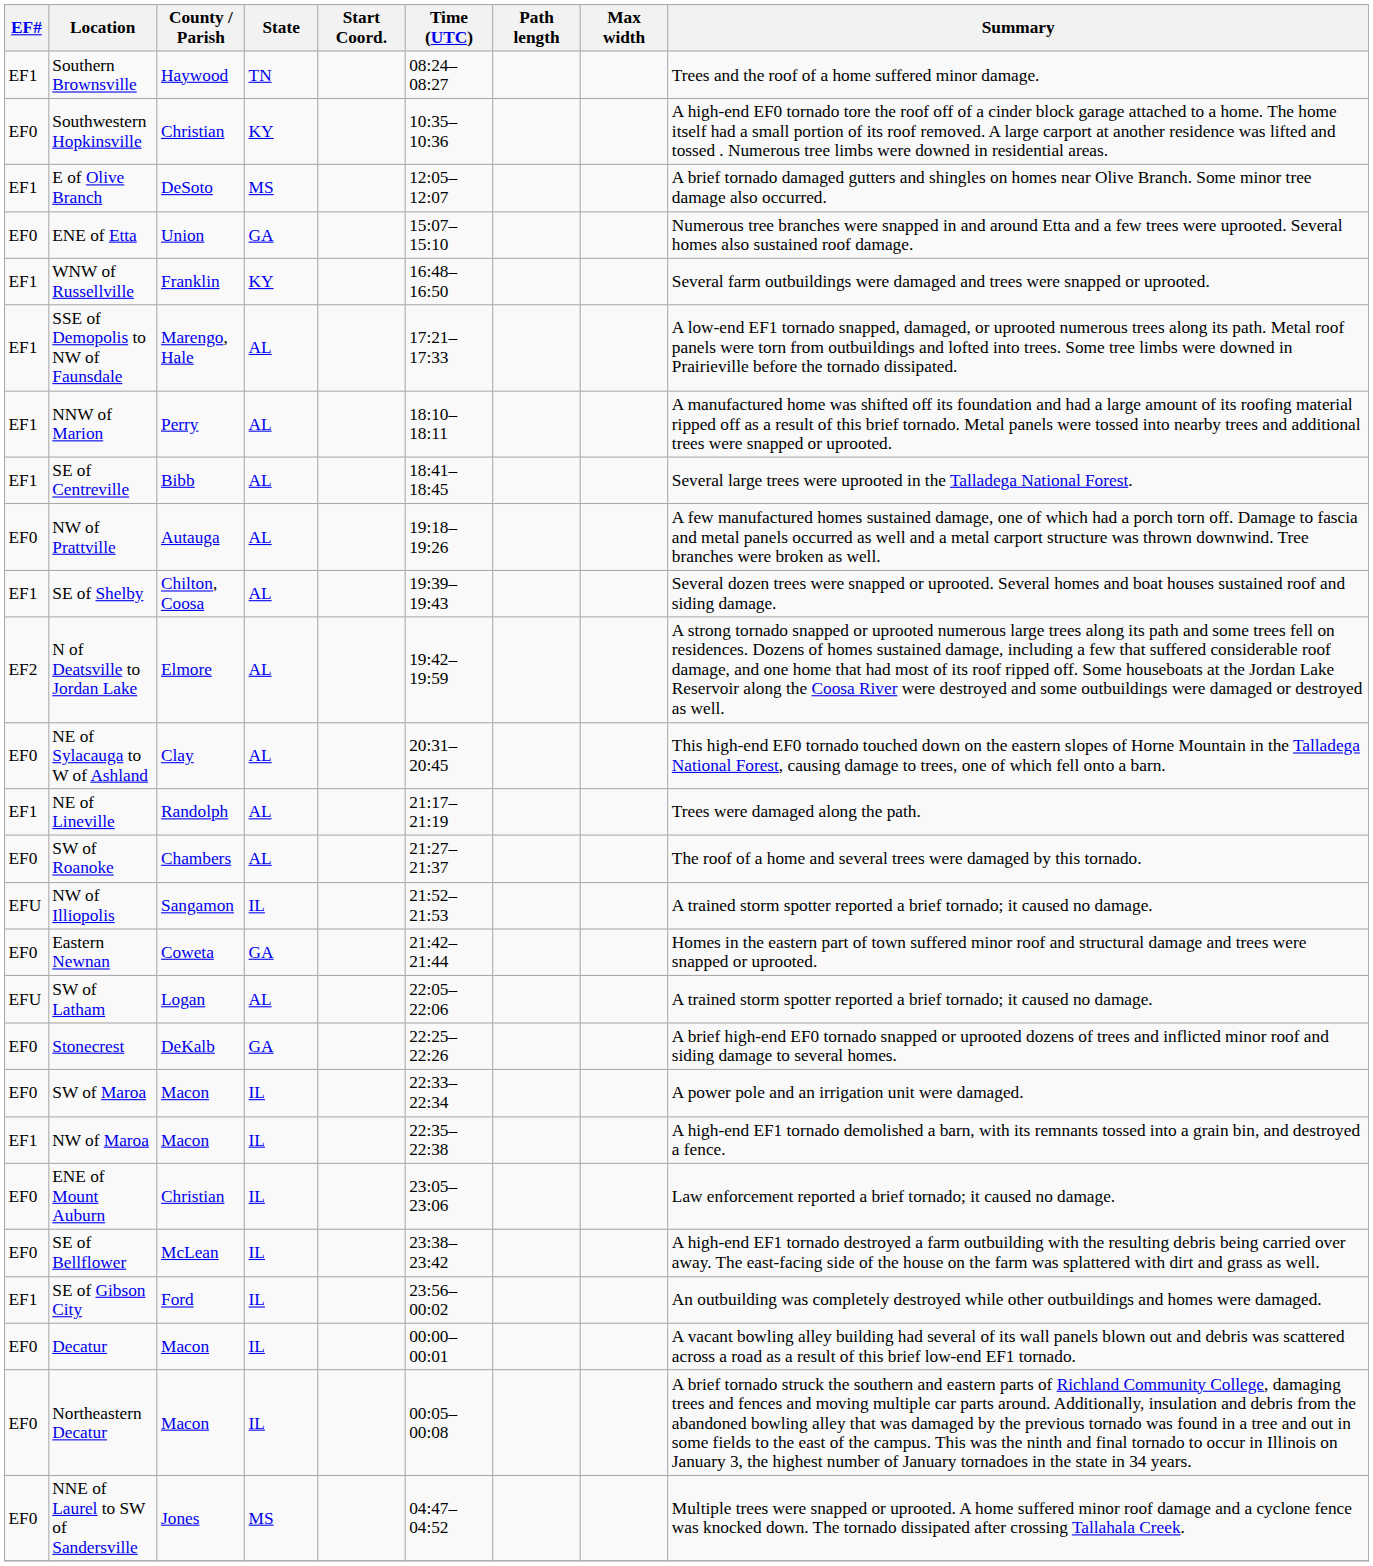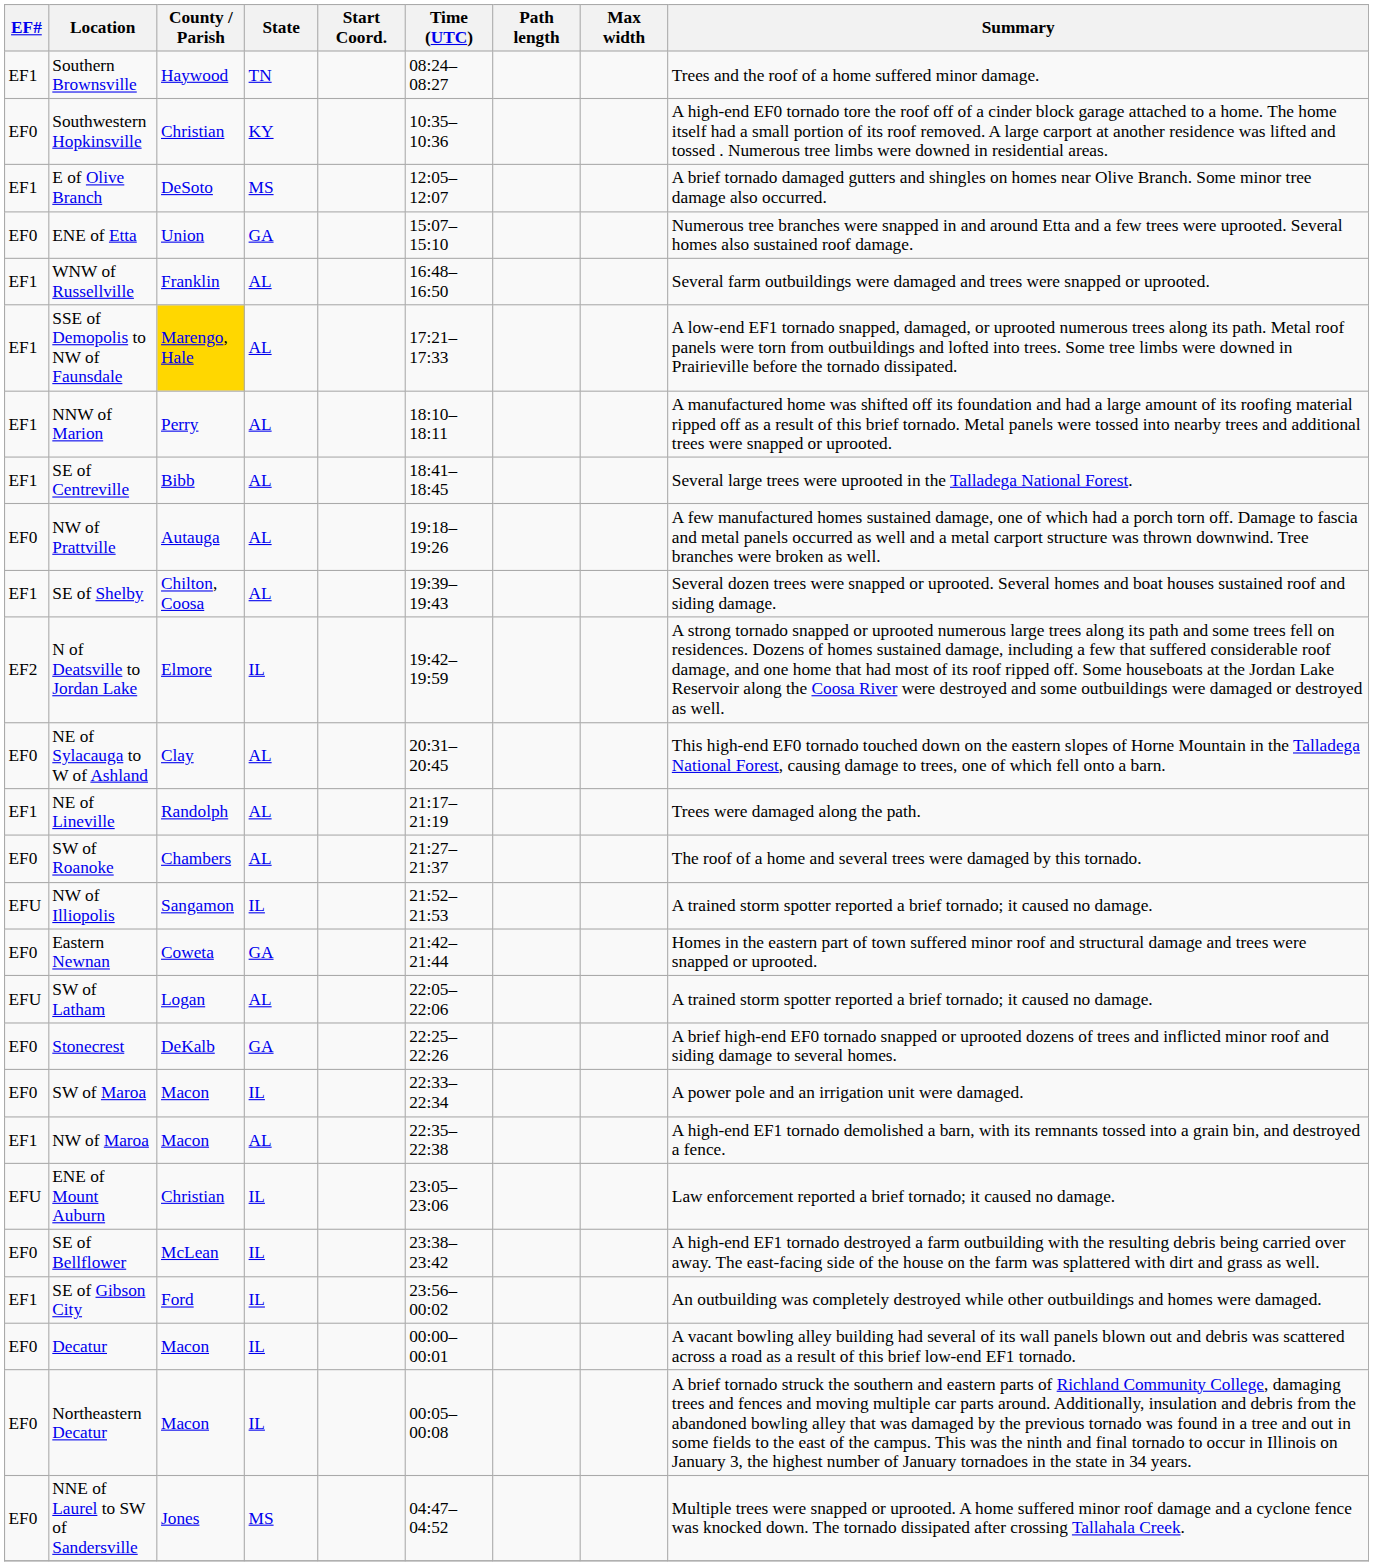WNW of Russellville | State: KY -> AL
SSE of Demopolis to NW of Faunsdale | County / Parish: no background -> gold background
N of Deatsville to Jordan Lake | State: AL -> IL
NW of Maroa | State: IL -> AL
ENE of Mount Auburn | EF#: EF0 -> EFU
